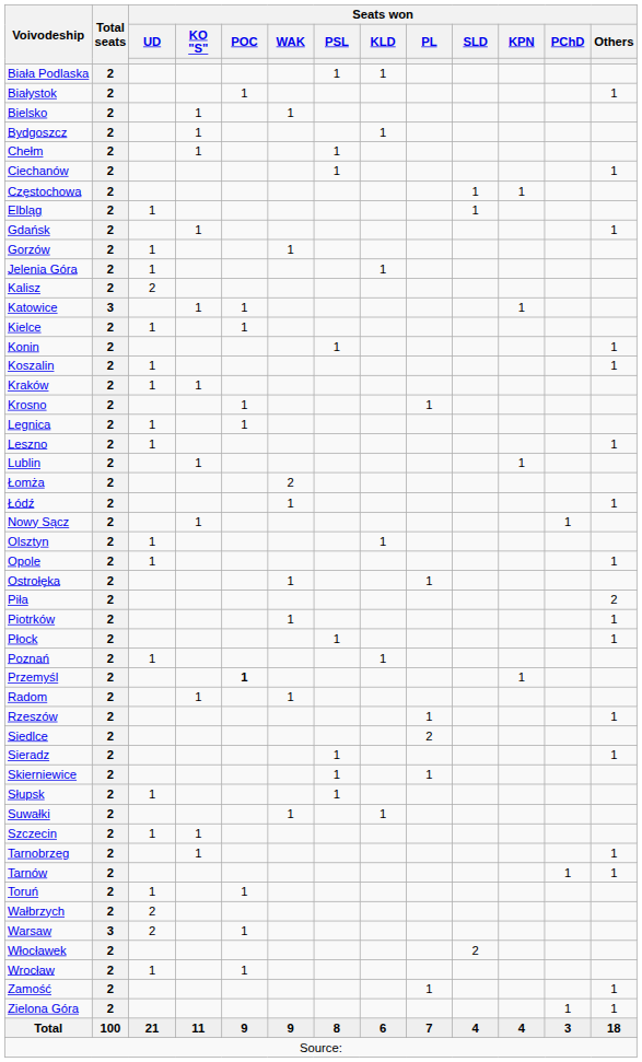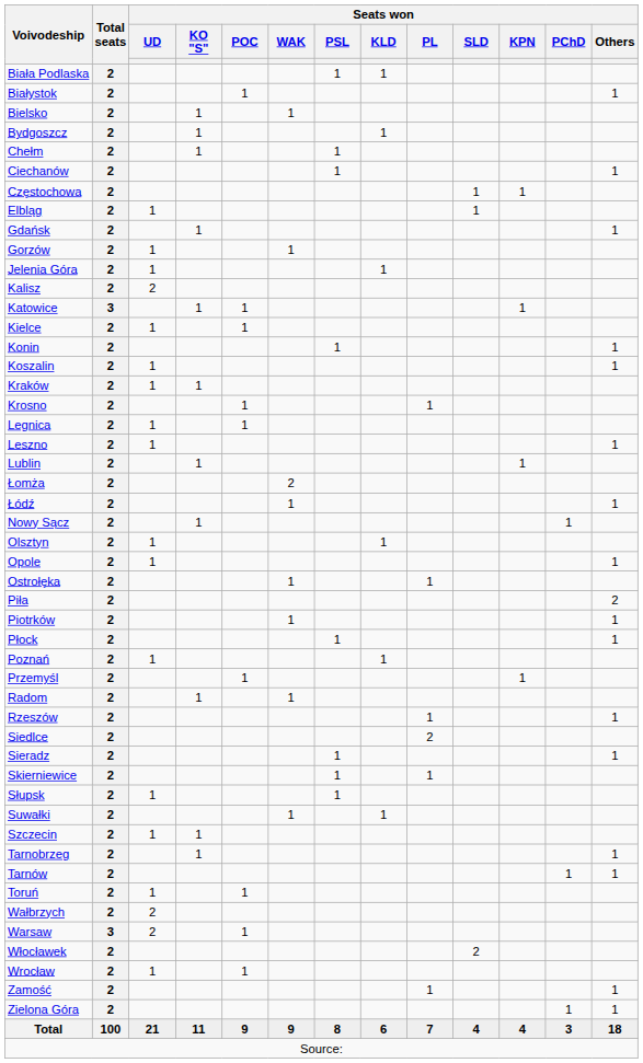Przemyśl | Seats won / POC: bold -> normal
